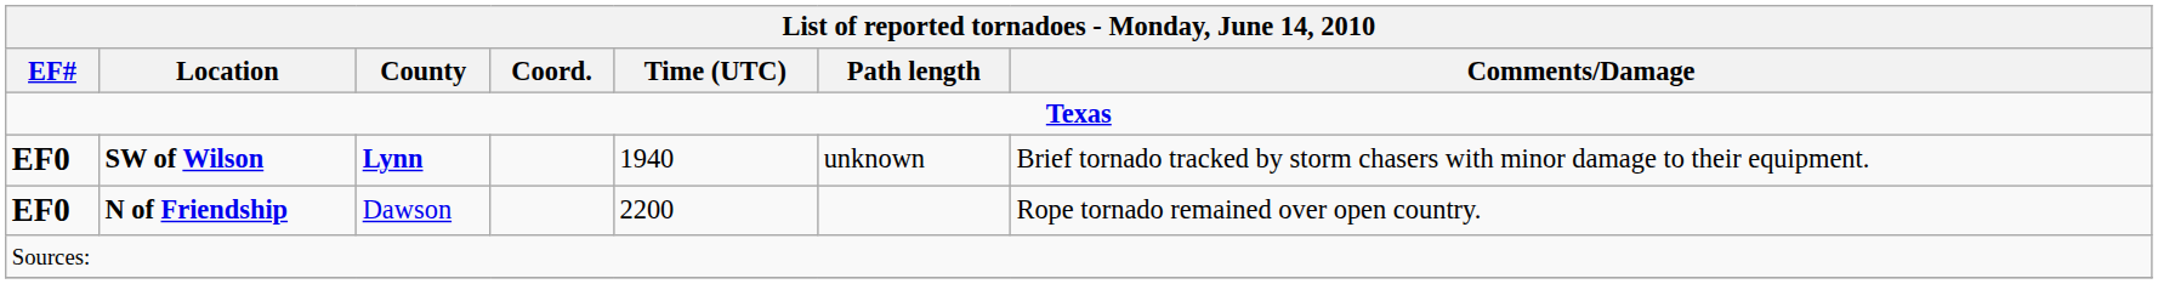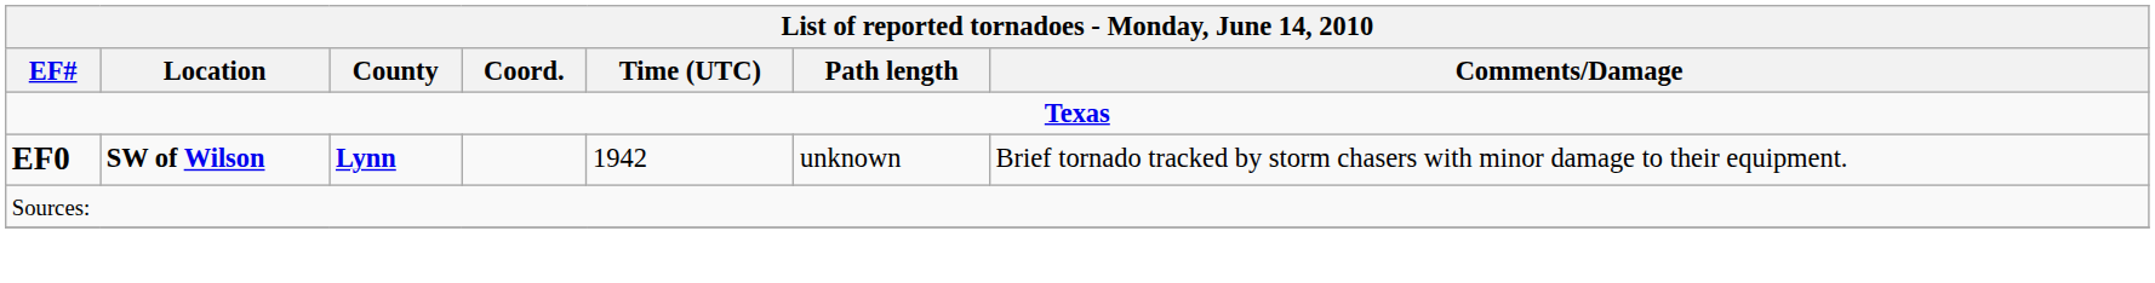SW of Wilson | Time (UTC): 1940 -> 1942
- row: EF0 | N of Friendship | Dawson | 2200 | Rope tornado remained over open country.
